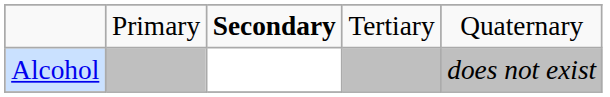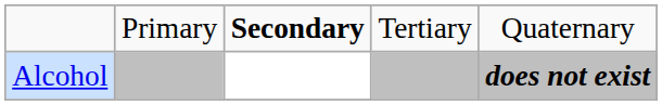Alcohol | column 5: normal -> bold
